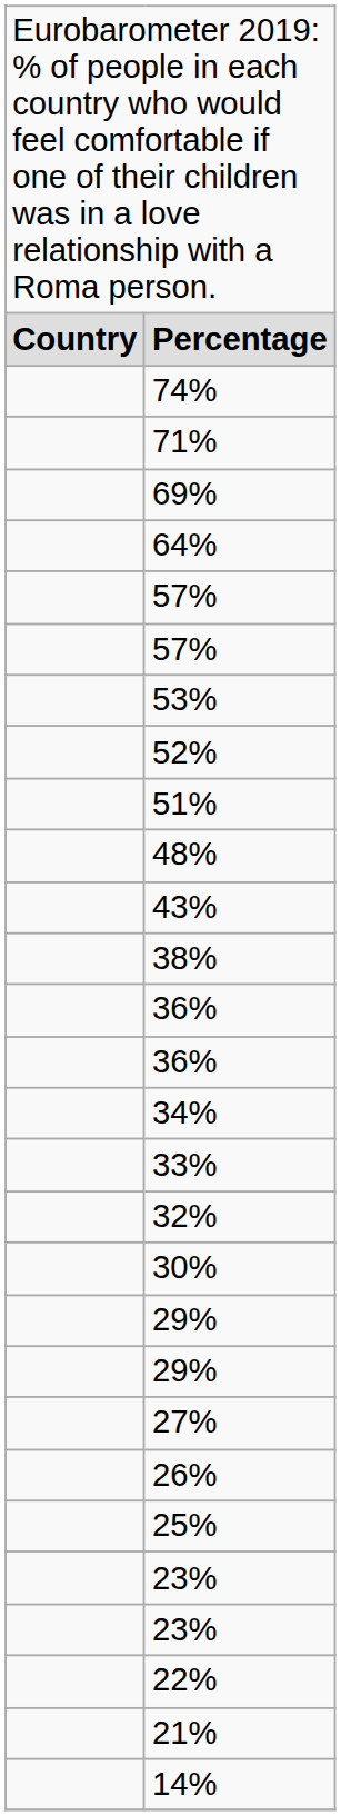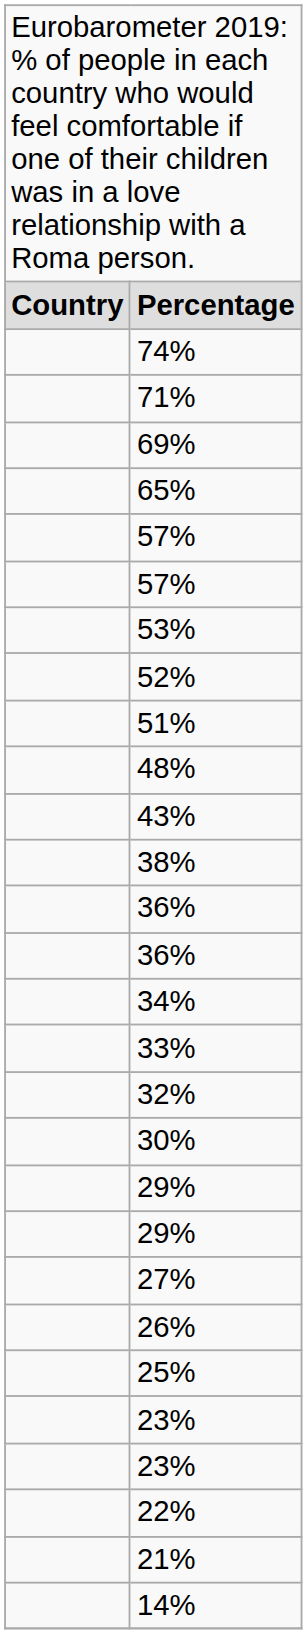row 6 | column 2: 64% -> 65%
